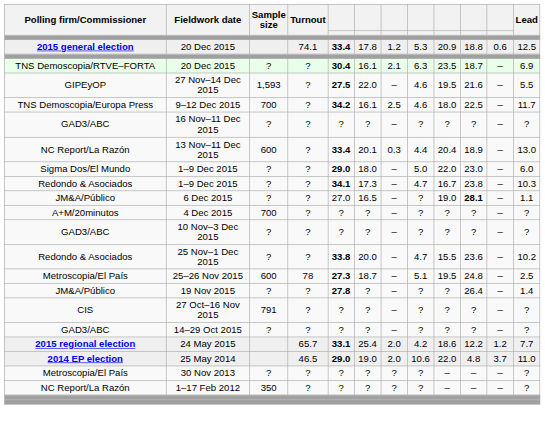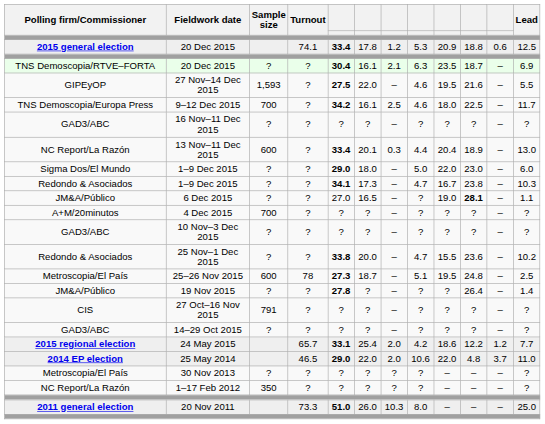25 May 2014 | column 6: 19.0 -> 22.0
+ row: 2011 general election | 20 Nov 2011 | 73.3 | 51.0 | 26.0 | 10.3 | 8.0 | – | – | – | 25.0
